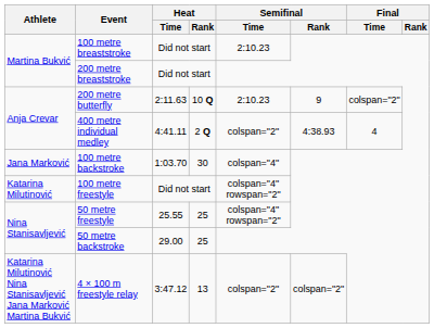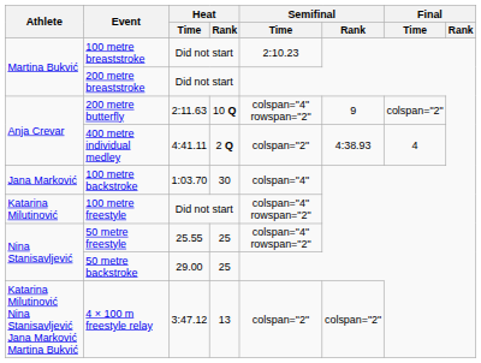200 metre butterfly | Semifinal / Time: 2:10.23 -> colspan="4" rowspan="2"
